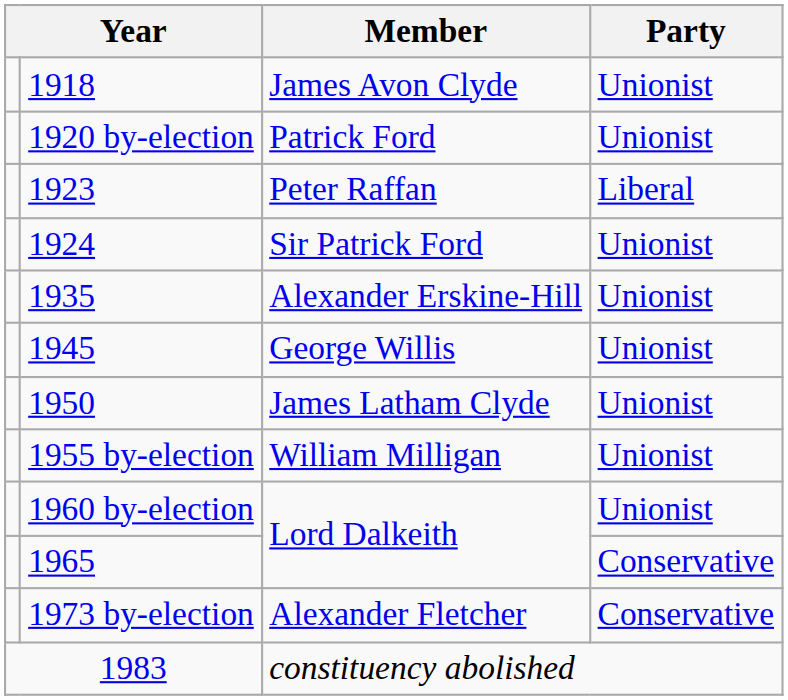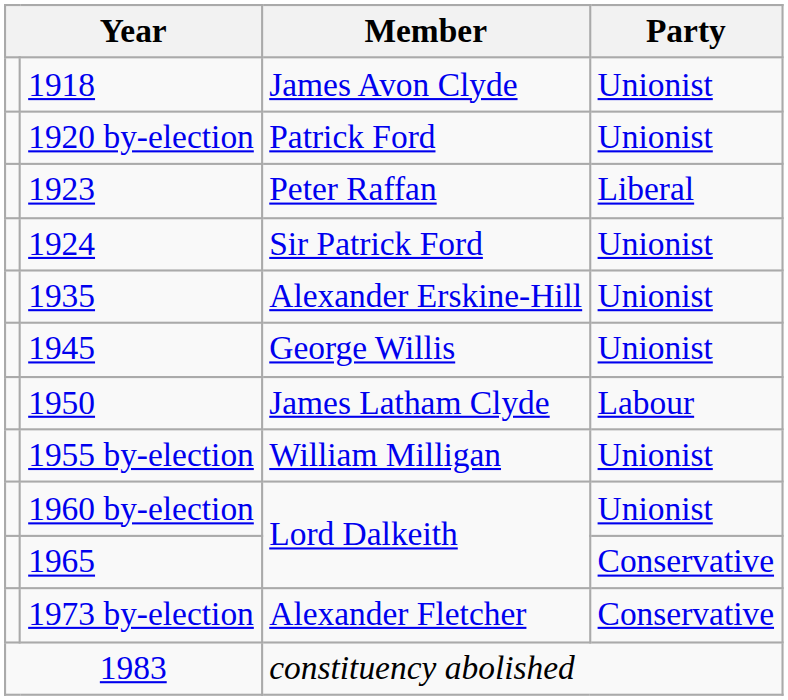James Latham Clyde | Party: Unionist -> Labour
